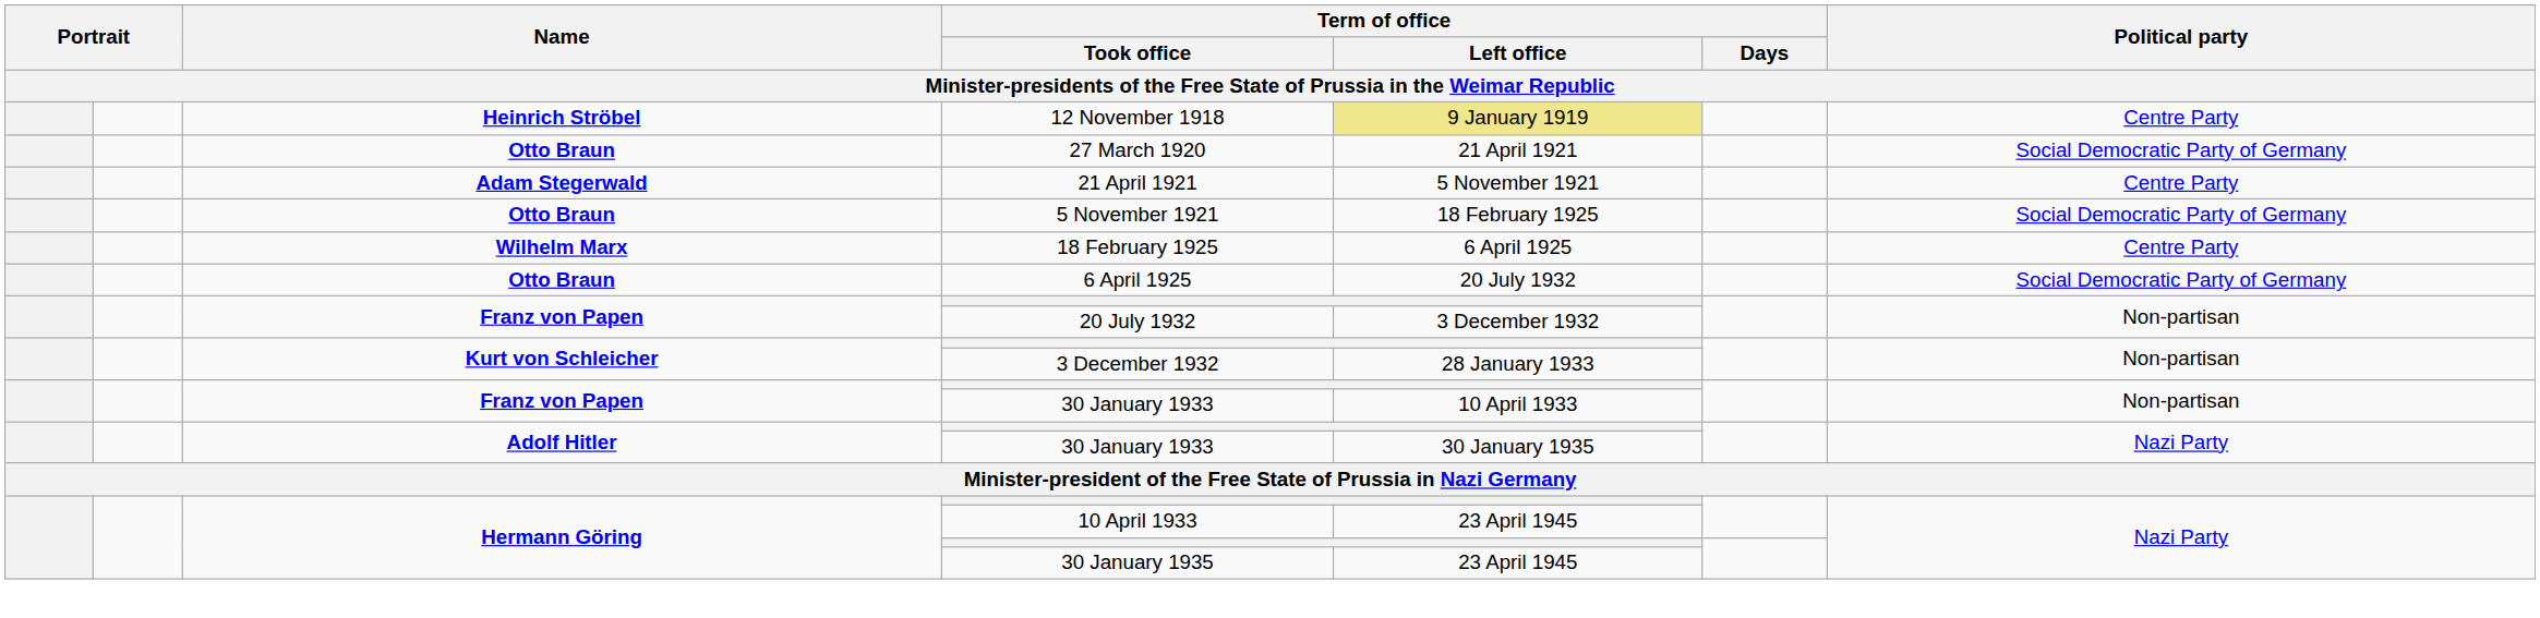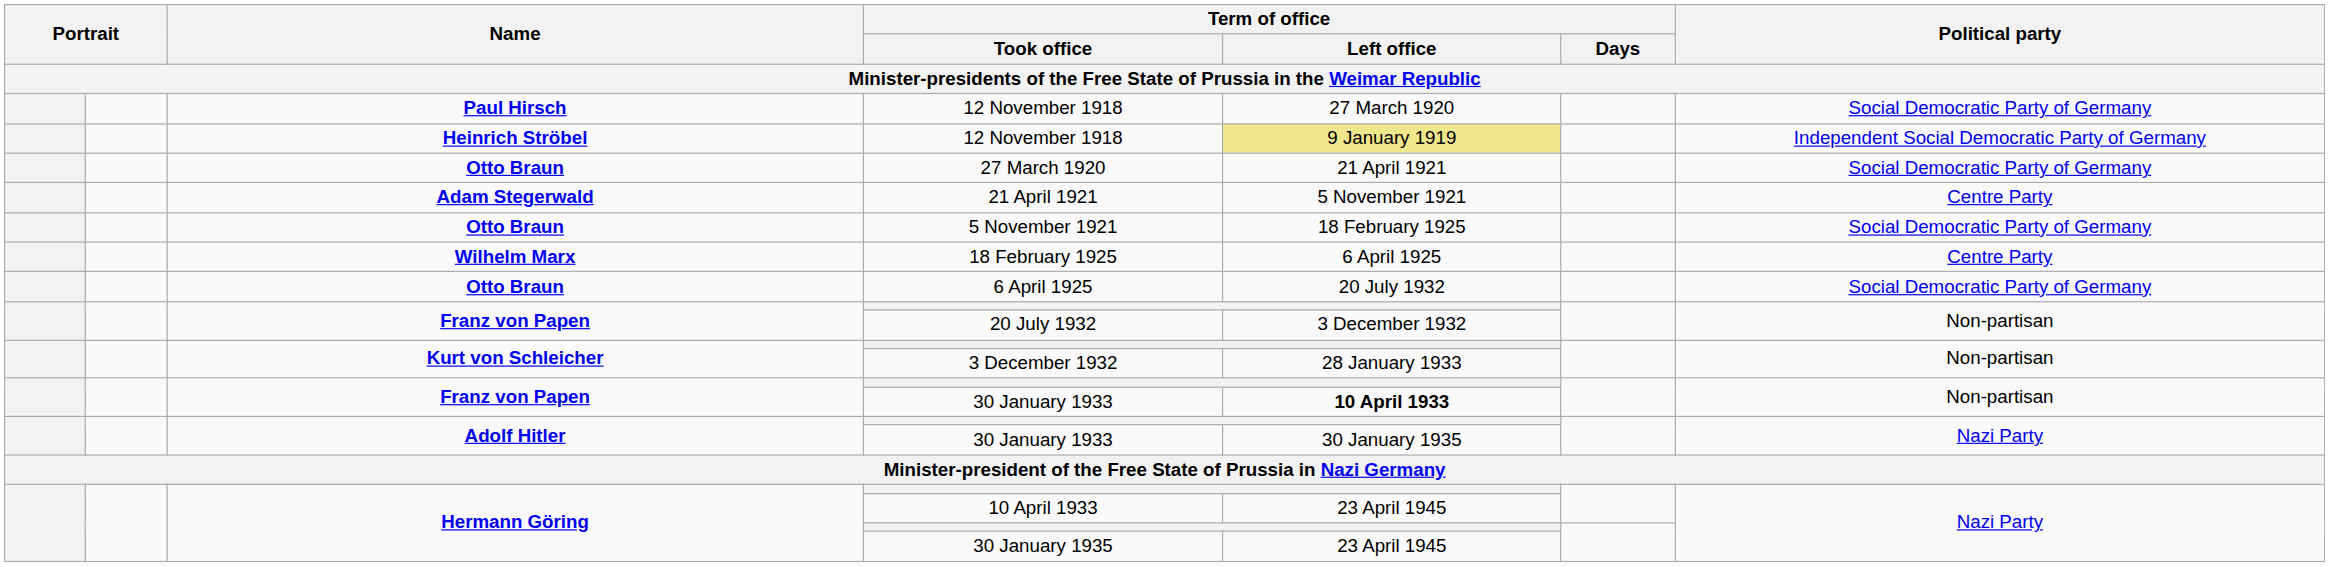+ row: Paul Hirsch | 12 November 1918 | 27 March 1920 | Social Democratic Party of Germany
Heinrich Ströbel / 12 November 1918 | Political party: Centre Party -> Independent Social Democratic Party of Germany
Franz von Papen / 30 January 1933 | Term of office / Left office: normal -> bold
